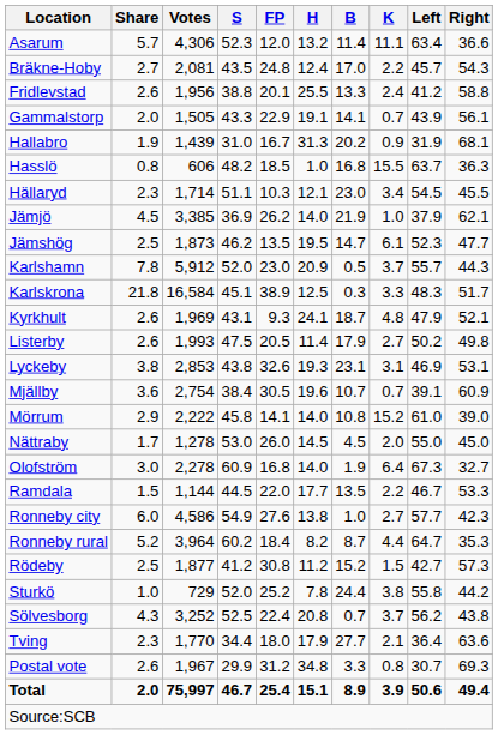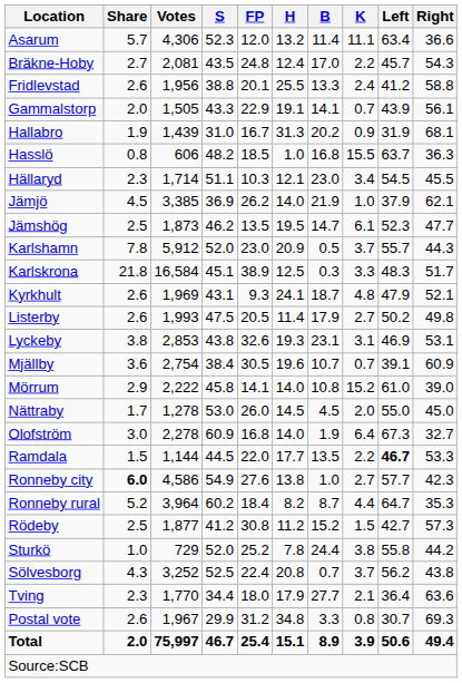Ramdala | Left: normal -> bold
Ronneby city | Share: normal -> bold
